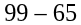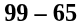row 1 | column 1: normal -> bold
